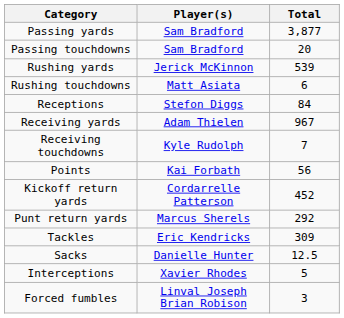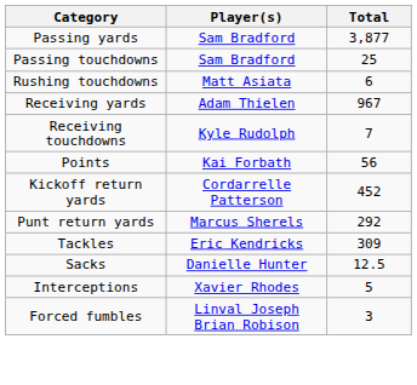Passing touchdowns | Total: 20 -> 25
- row: Rushing yards | Jerick McKinnon | 539
- row: Receptions | Stefon Diggs | 84
